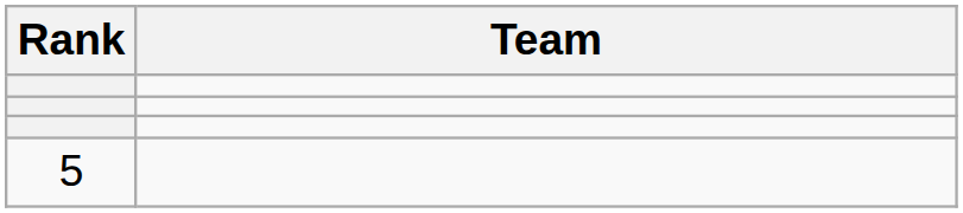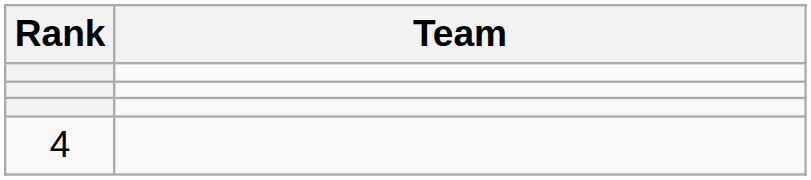row 5 | Rank: 5 -> 4
